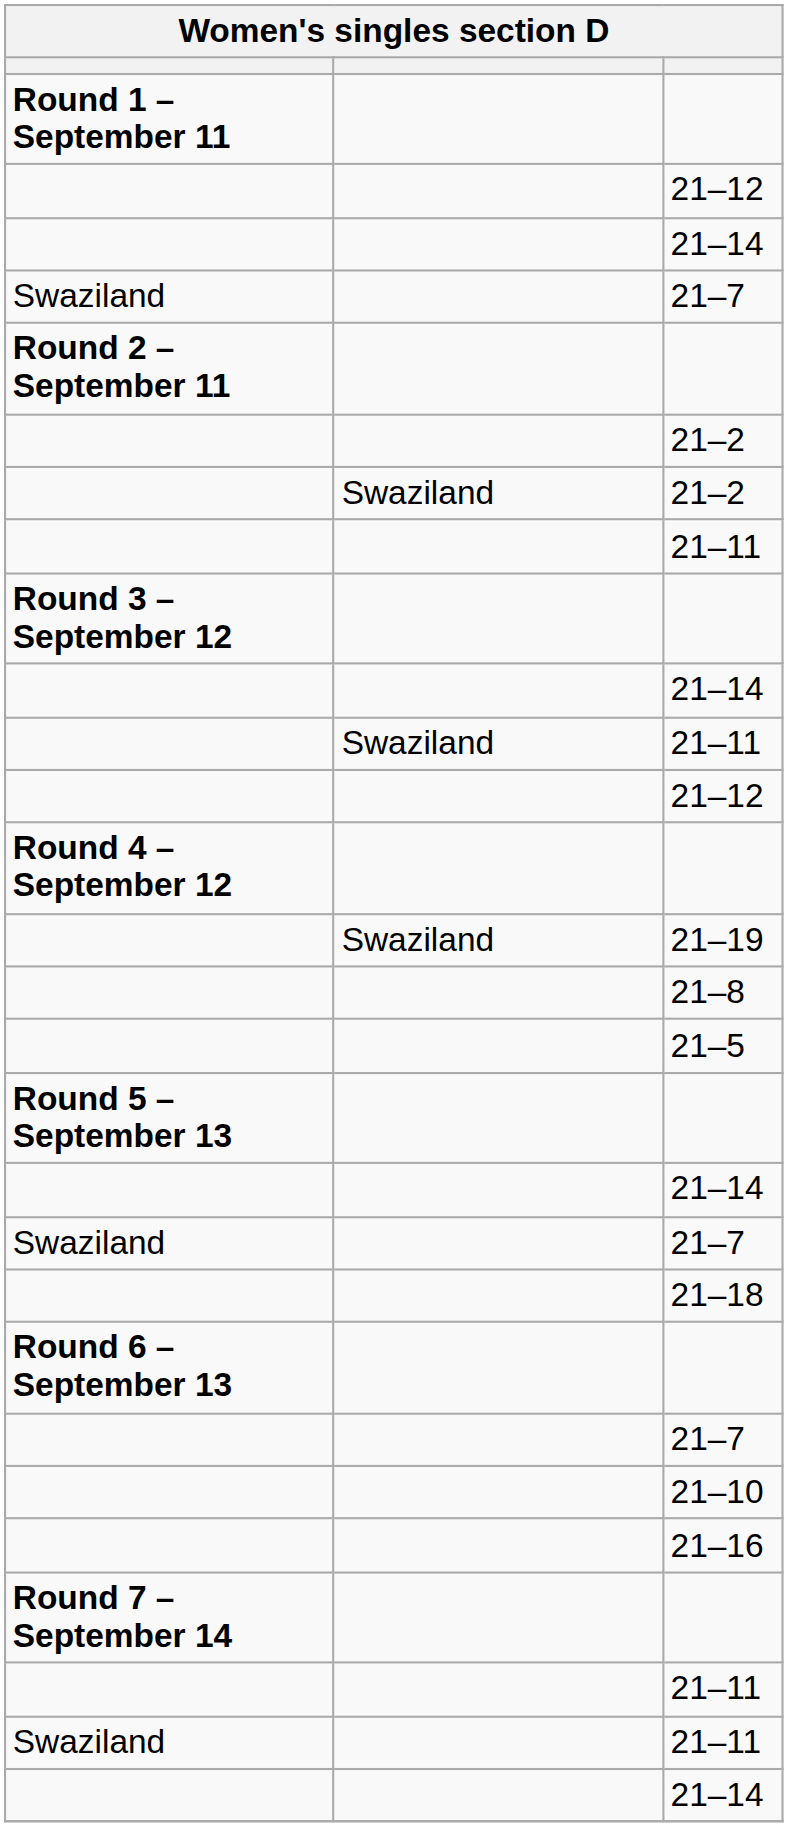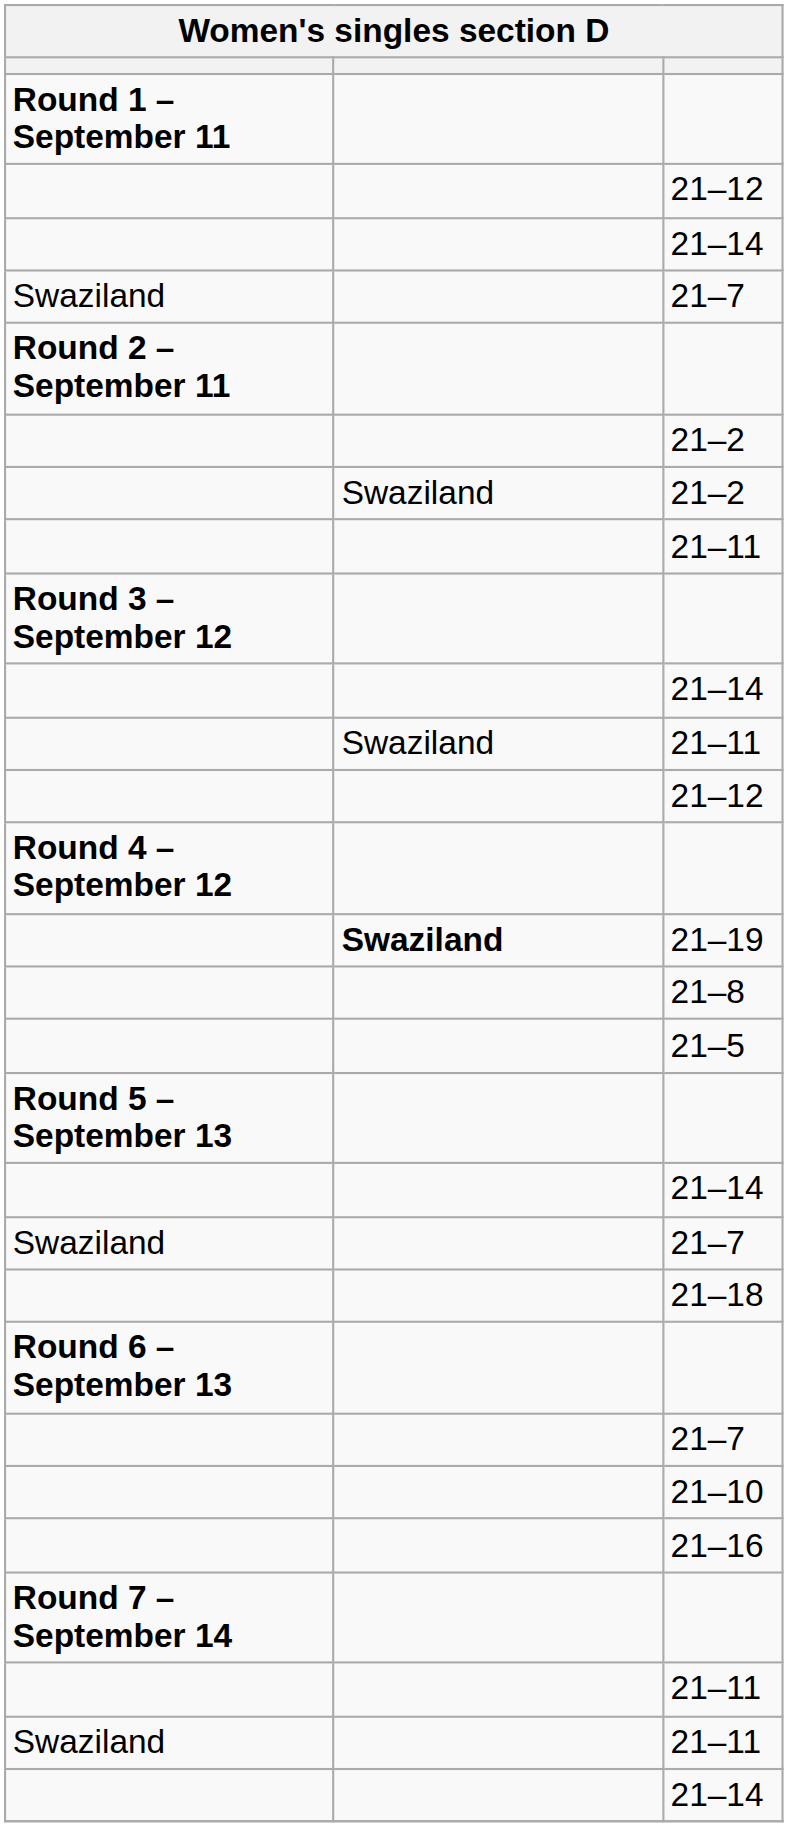21–19 | column 2: normal -> bold
